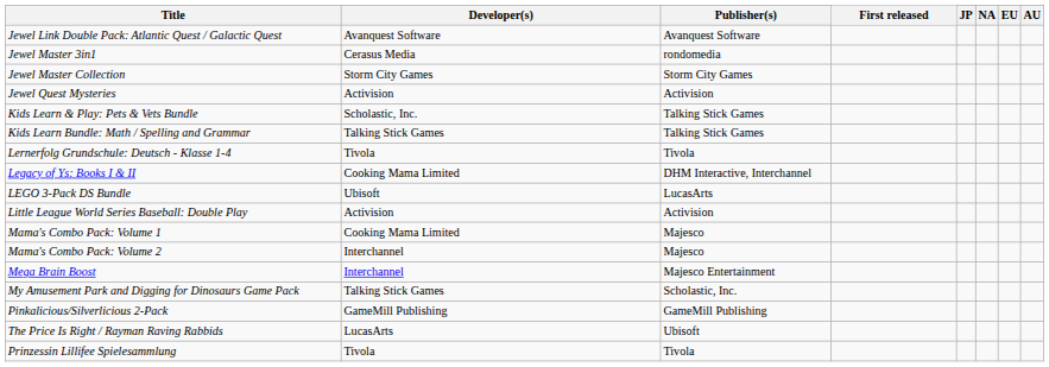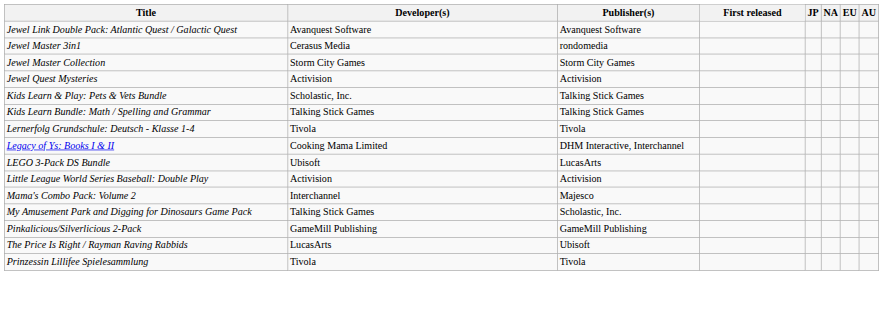- row: Mama's Combo Pack: Volume 1 | Cooking Mama Limited | Majesco
- row: Mega Brain Boost | Interchannel | Majesco Entertainment
